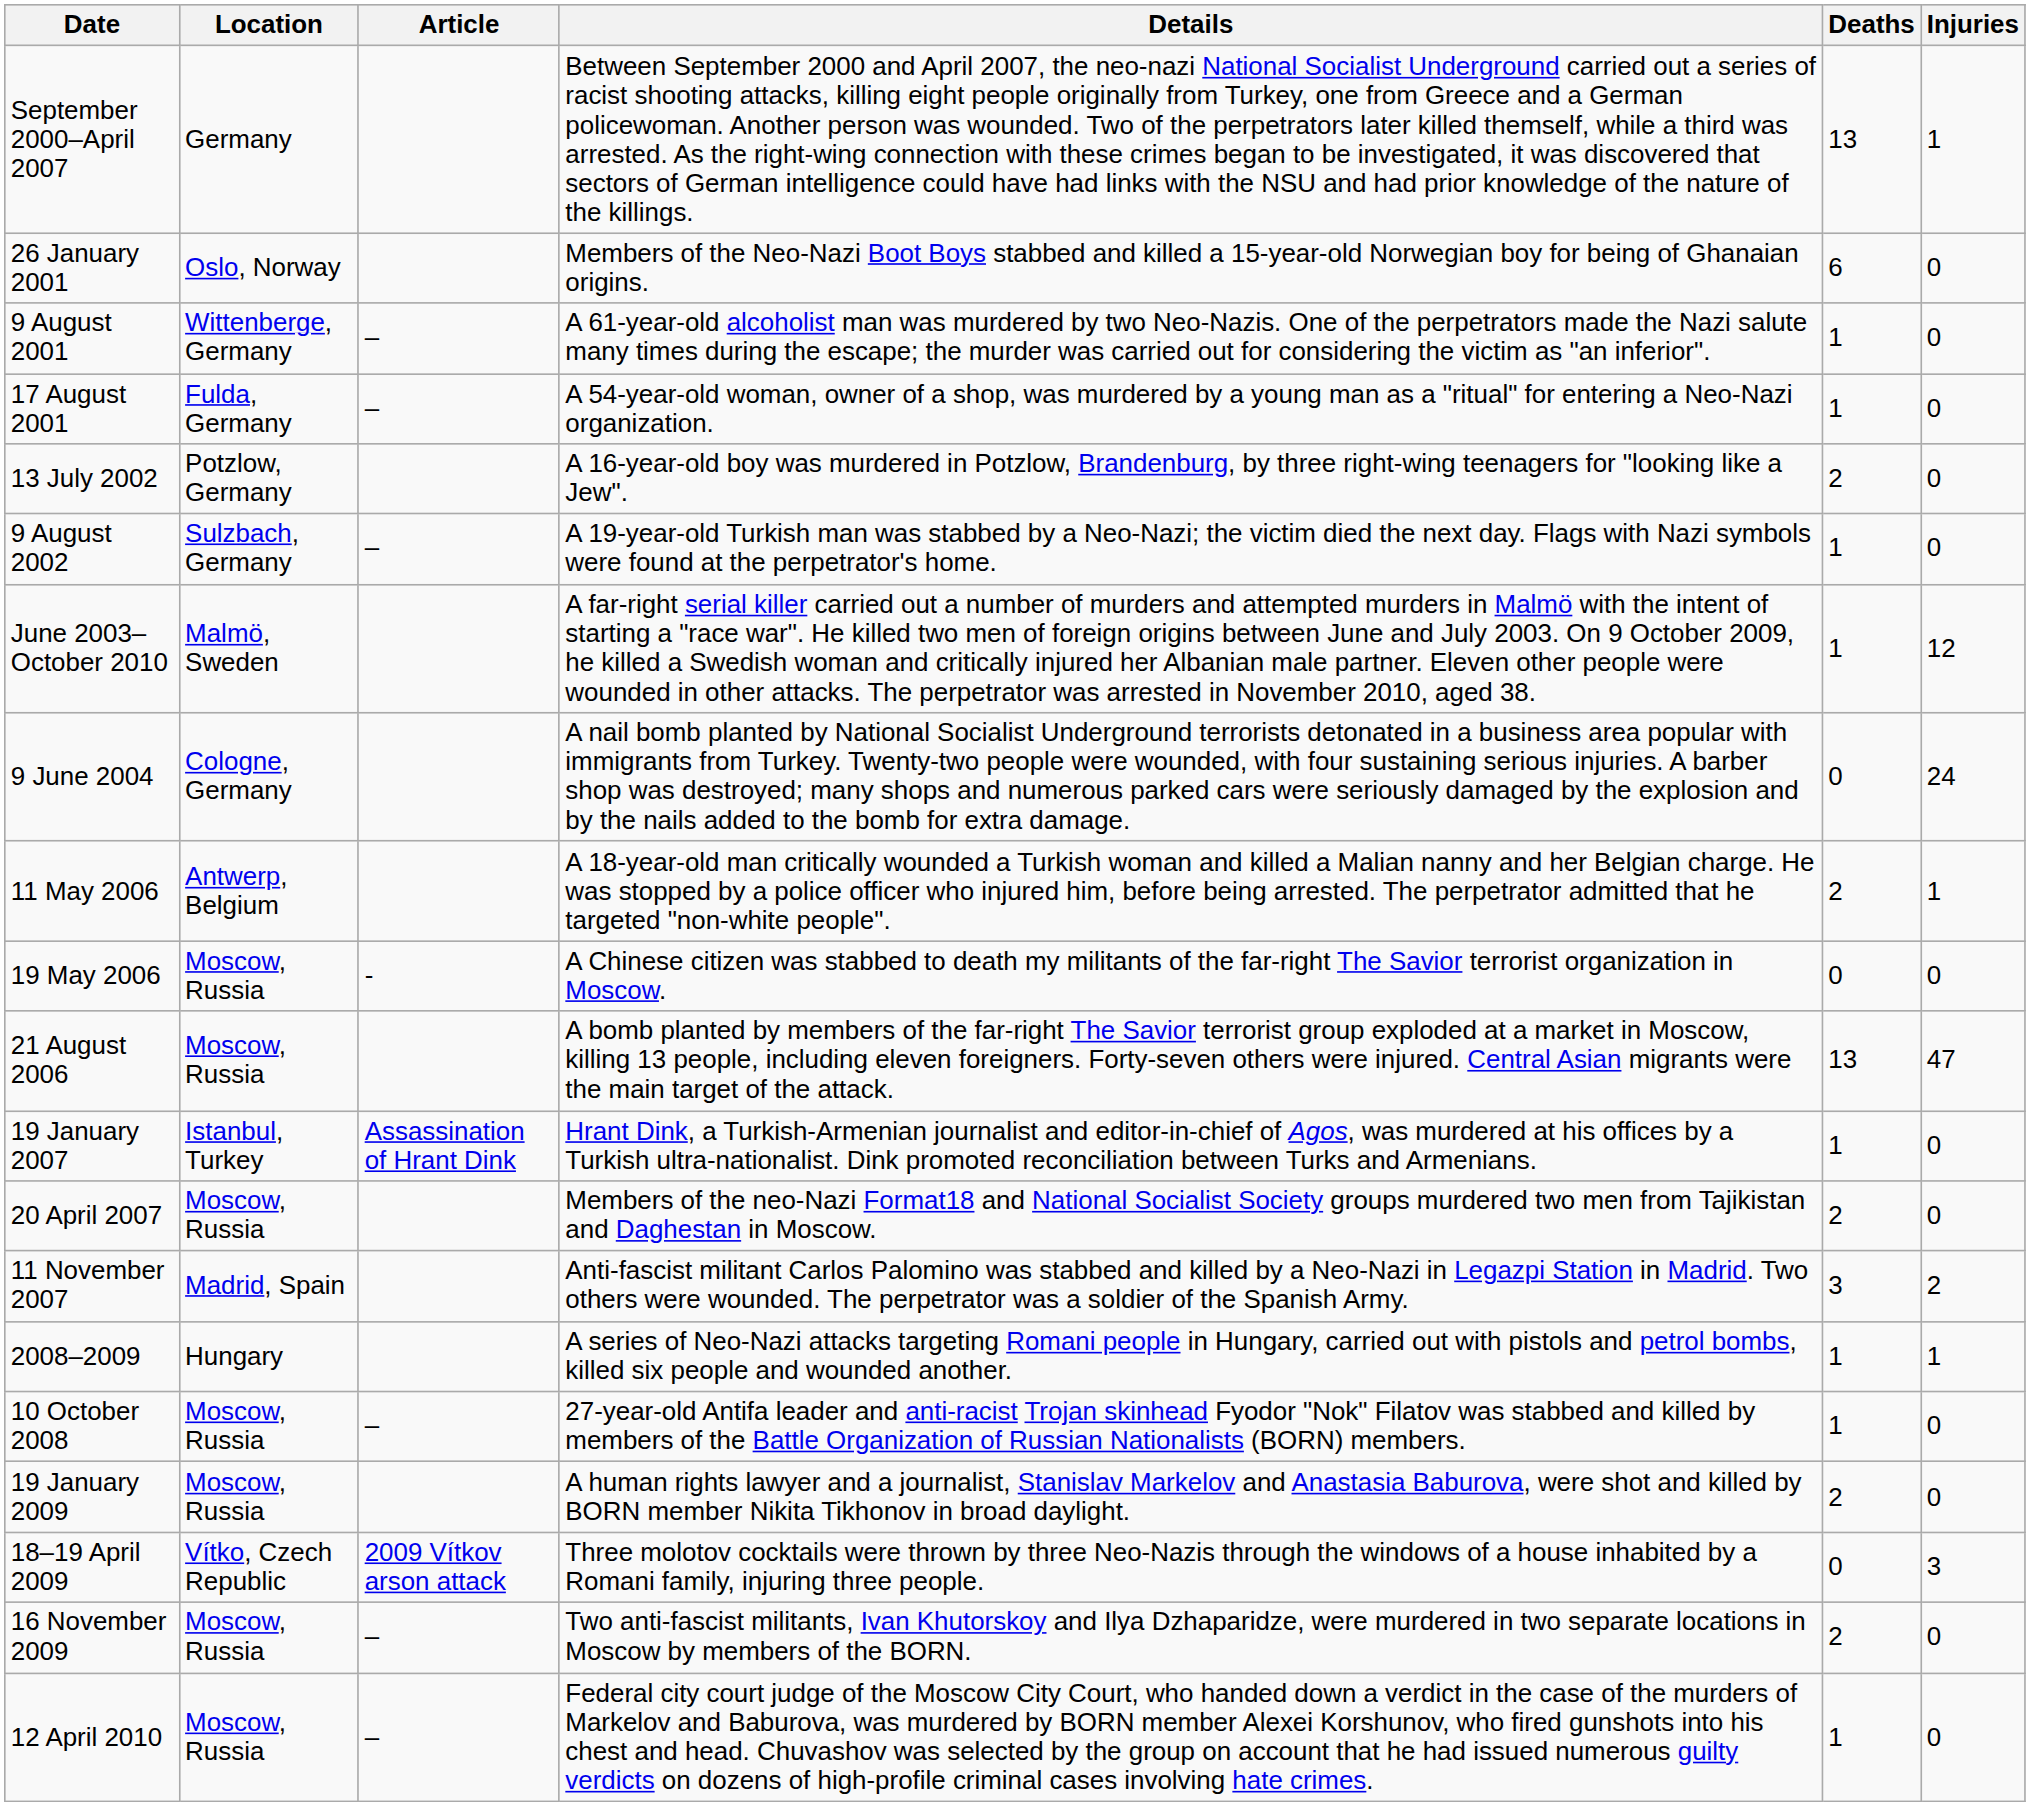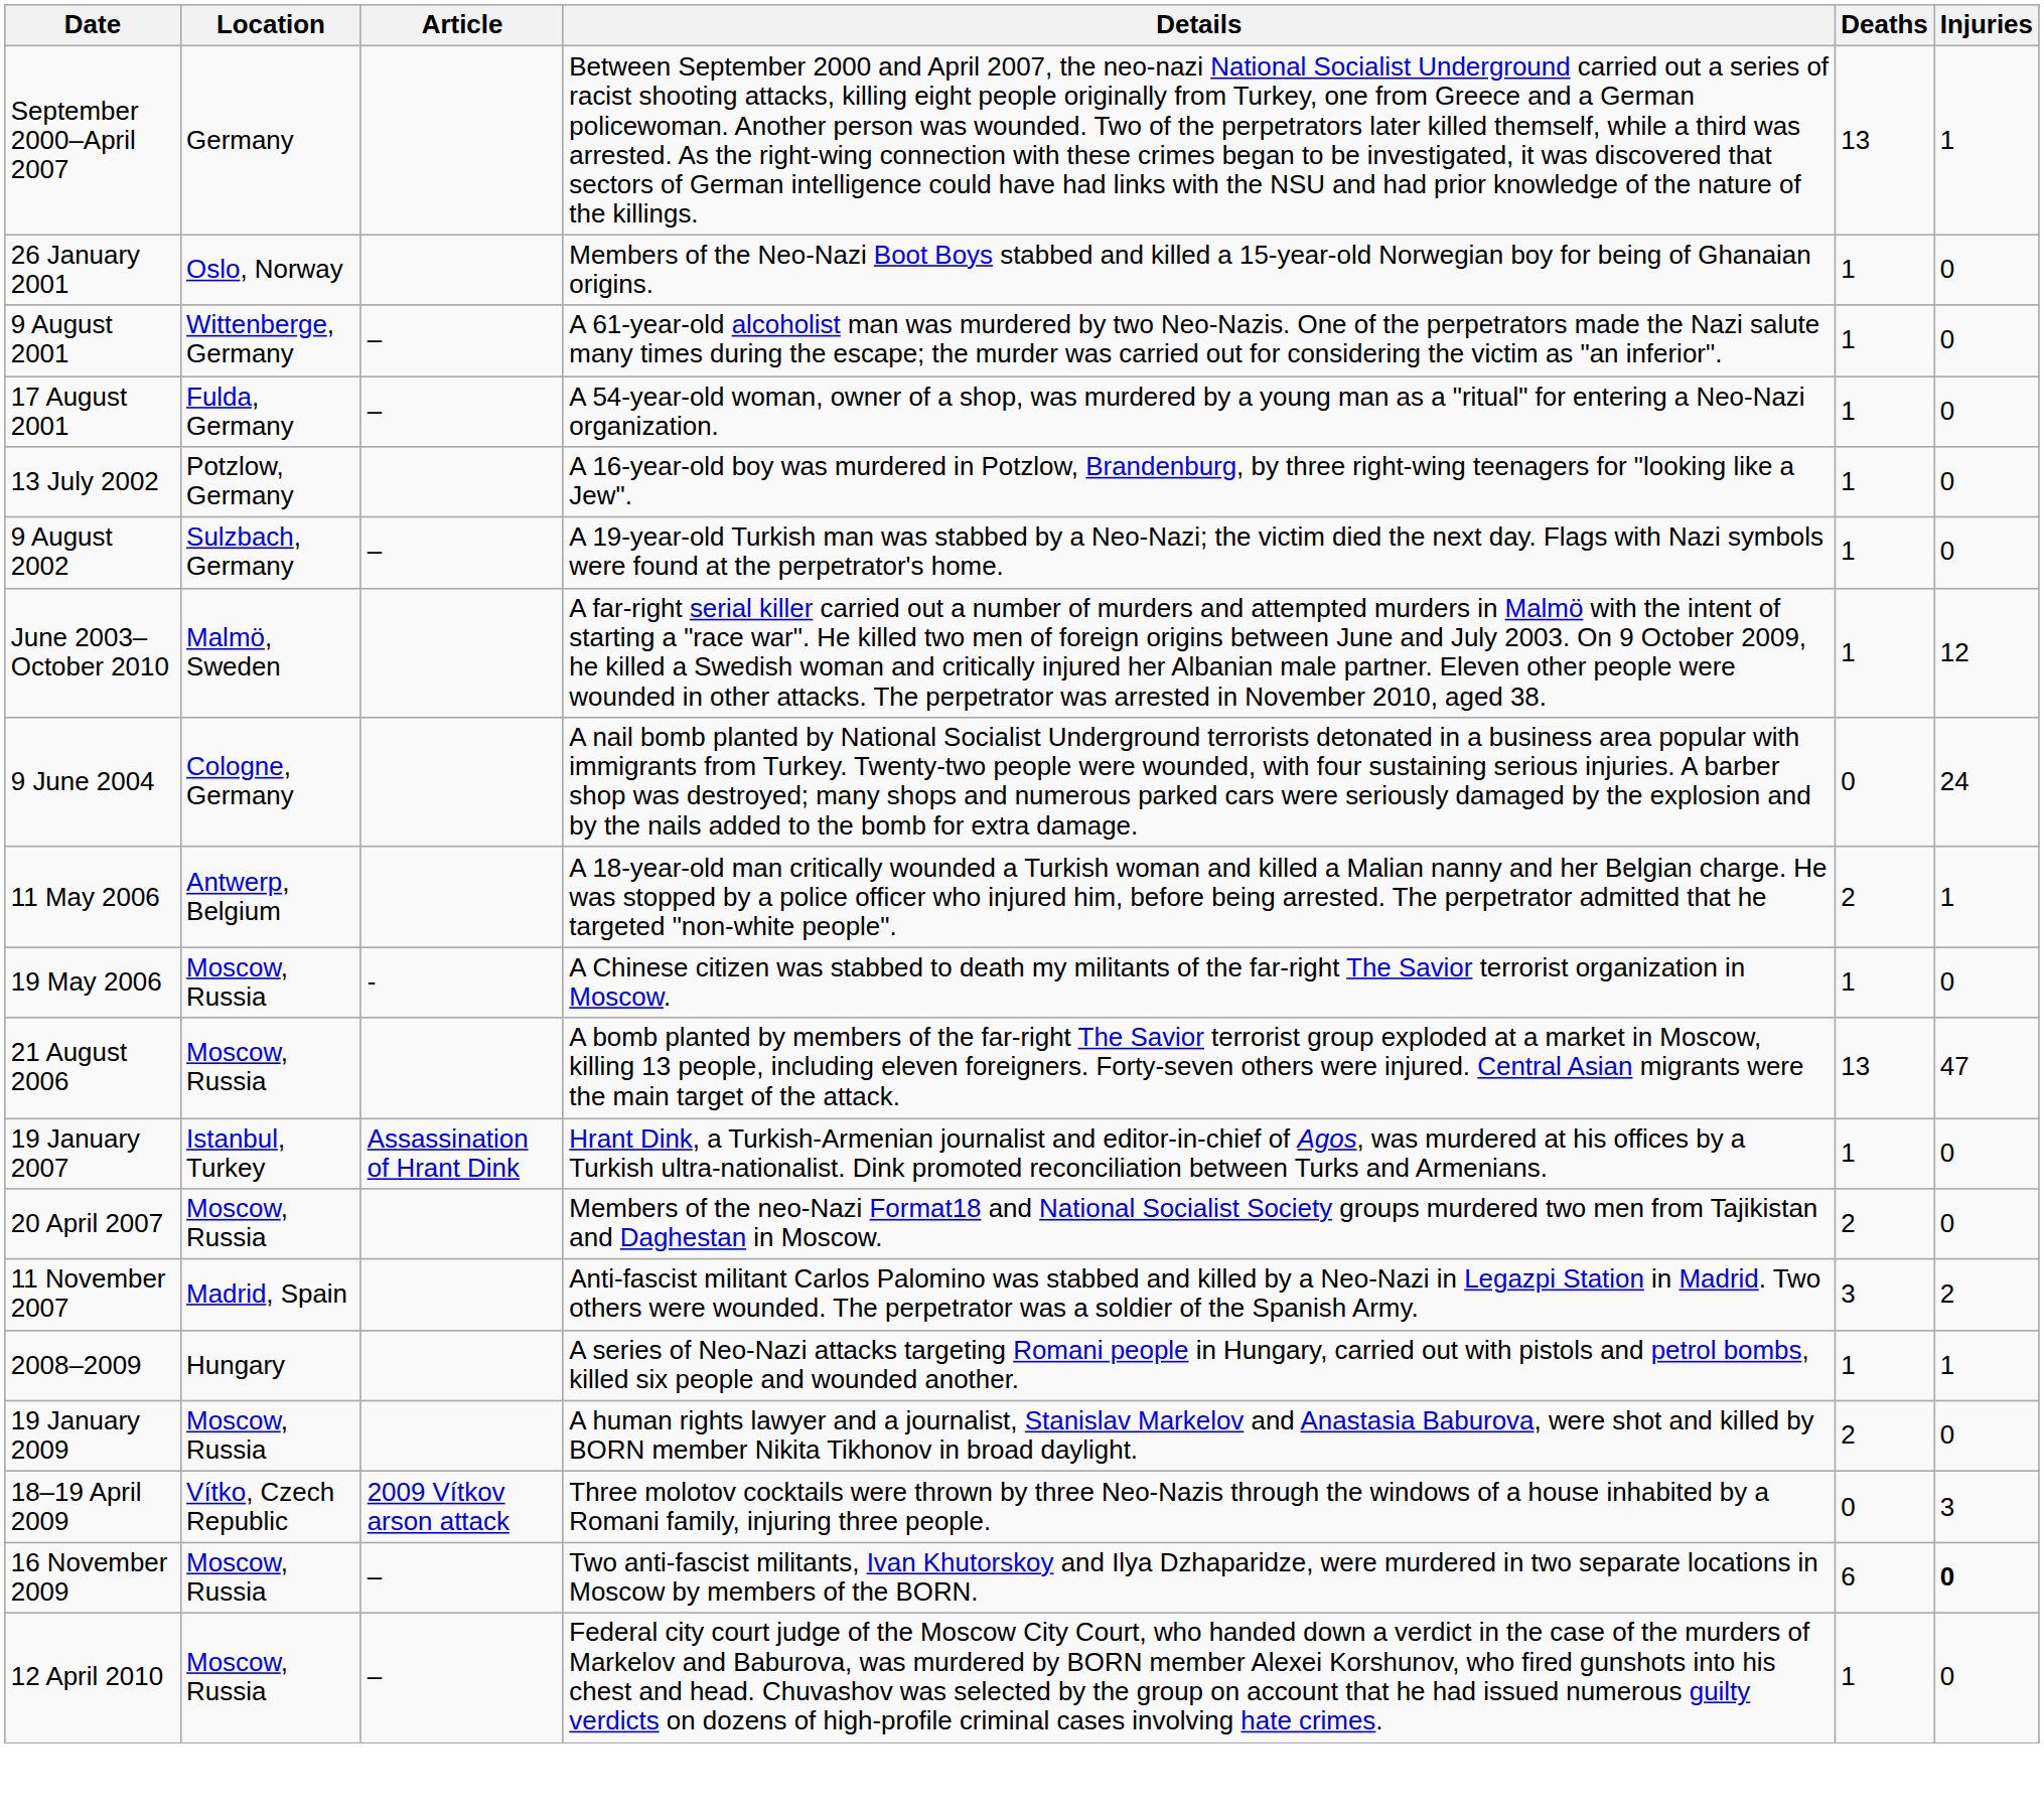26 January 2001 | Deaths: 6 -> 1
13 July 2002 | Deaths: 2 -> 1
19 May 2006 | Deaths: 0 -> 1
- row: 10 October 2008 | Moscow, Russia | – | 27-year-old Antifa leader and anti-racist Trojan skinhead Fyodor "Nok" Filatov was stabbed and killed by members of the Battle Organization of Russian Nationalists (BORN) members. | 1 | 0
16 November 2009 | Deaths: 2 -> 6
16 November 2009 | Injuries: normal -> bold
